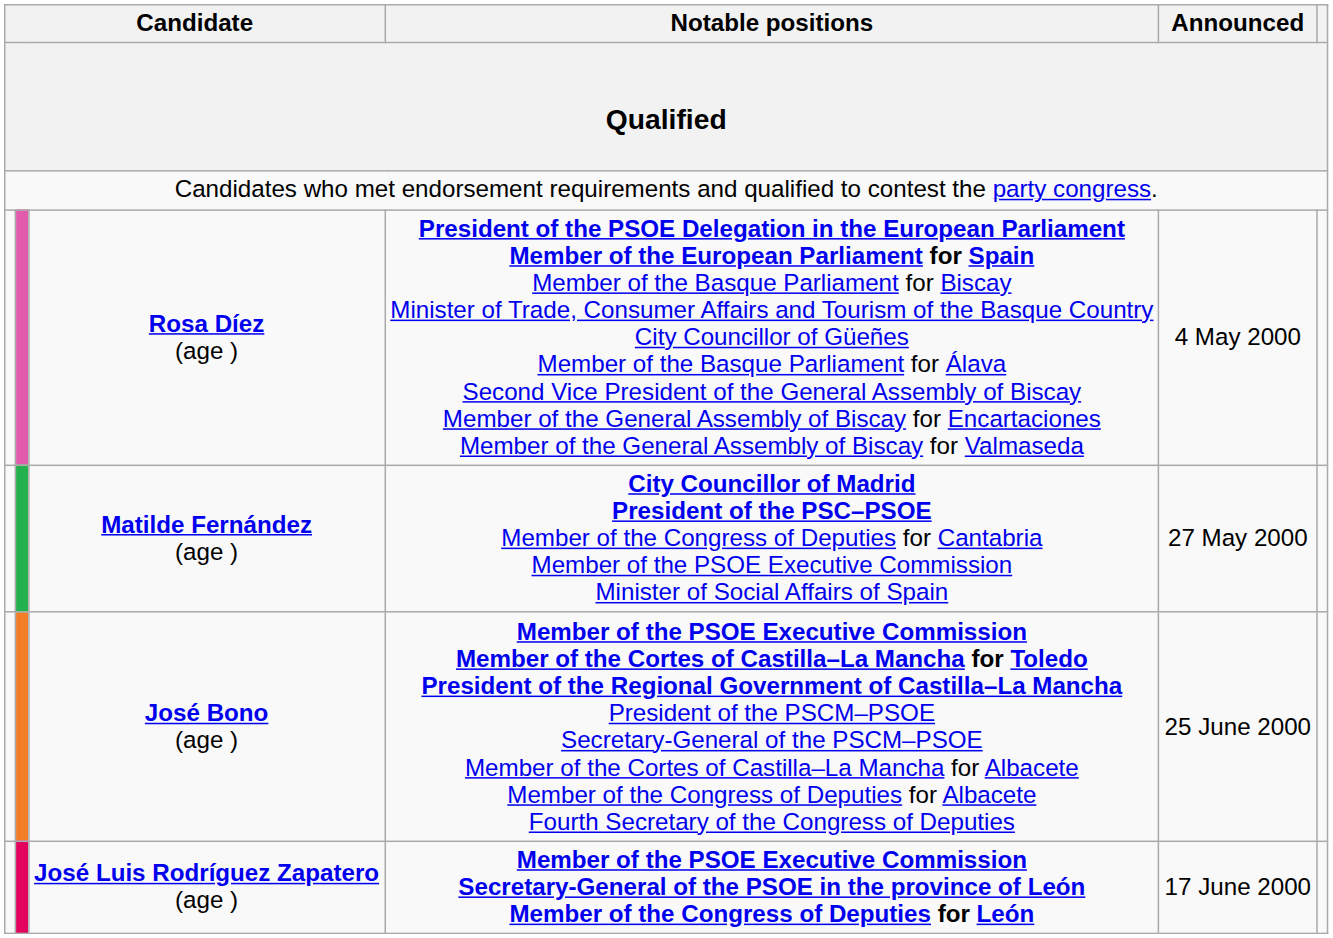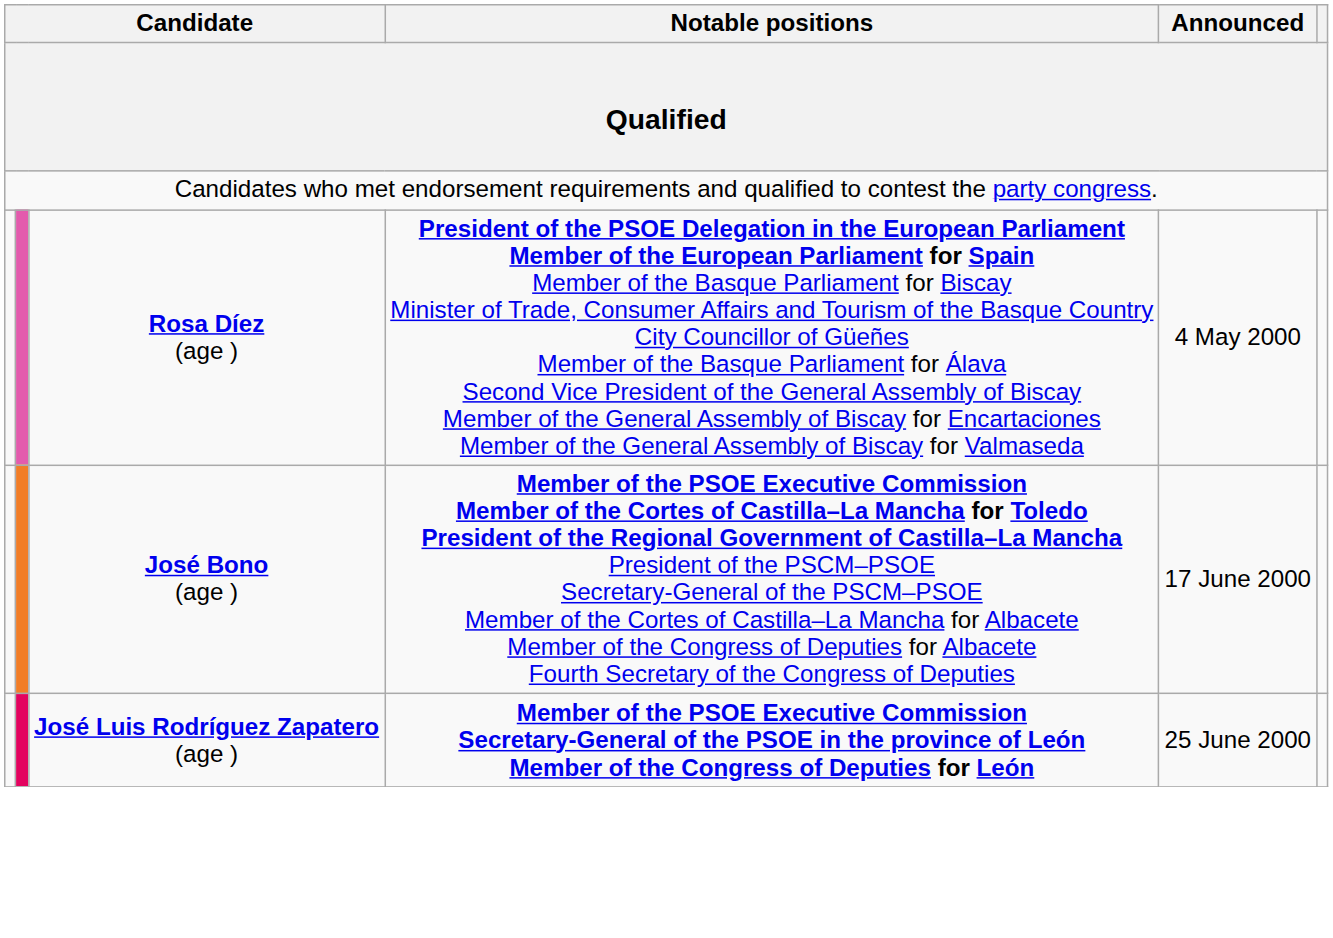- row: Matilde Fernández (age ) | City Councillor of Madrid President of the PSC–PSOE Member of the Congress of Deputies for Cantabria Member of the PSOE Executive Commission Minister of Social Affairs of Spain | 27 May 2000
José Bono (age ) | Announced: 25 June 2000 -> 17 June 2000
José Luis Rodríguez Zapatero (age ) | Announced: 17 June 2000 -> 25 June 2000
